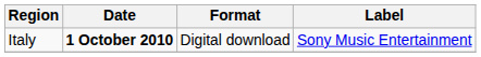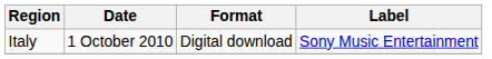Italy | Date: bold -> normal
